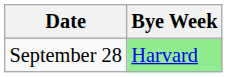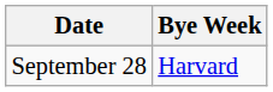September 28 | Bye Week: lightgreen background -> no background
